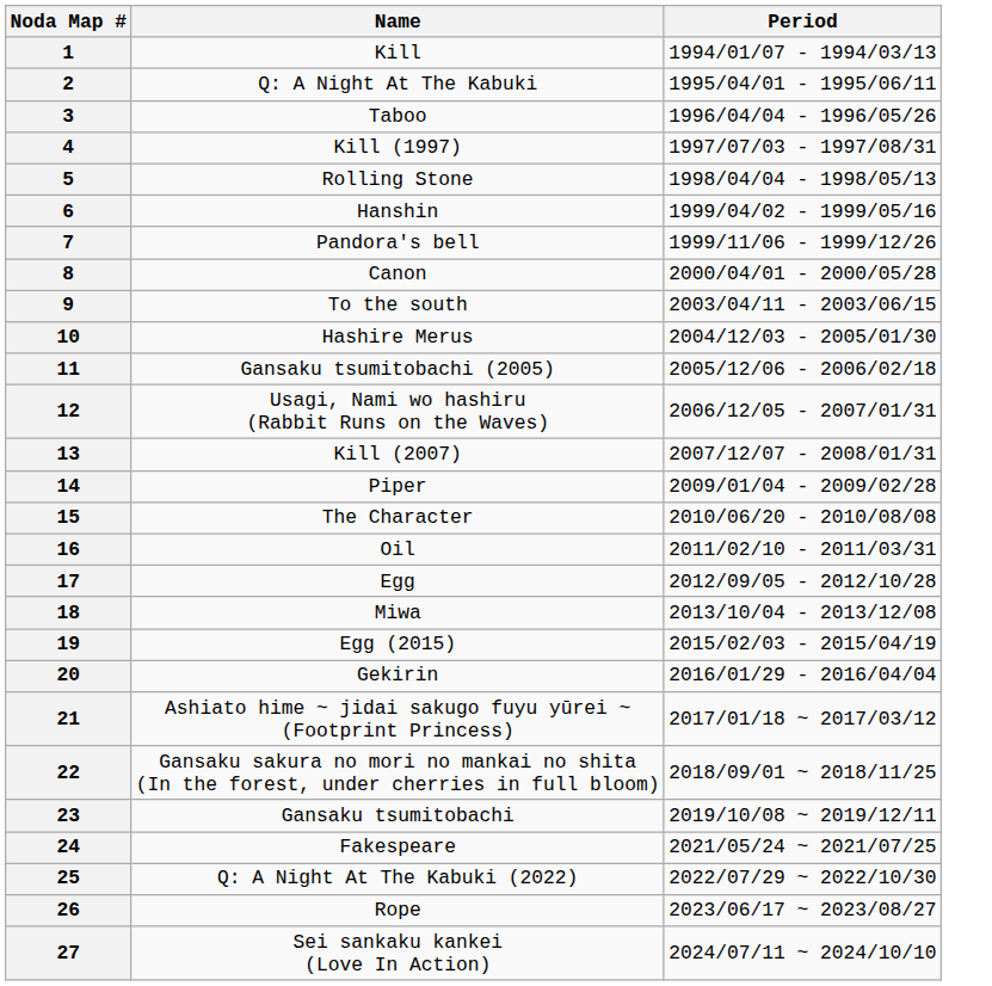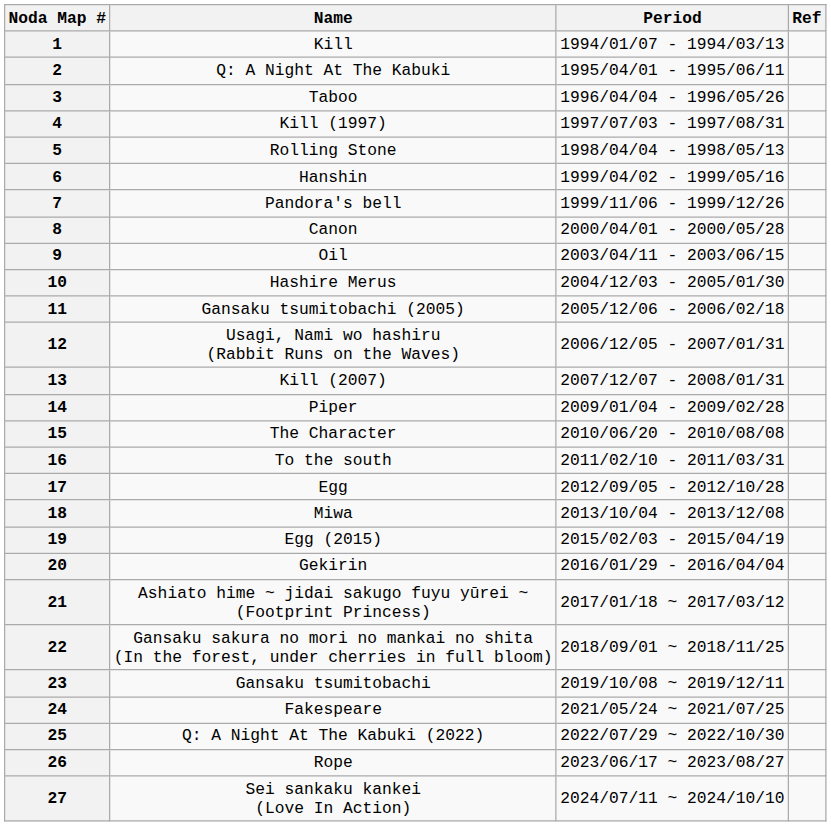+ column: Ref
9 | Name: To the south -> Oil
16 | Name: Oil -> To the south
